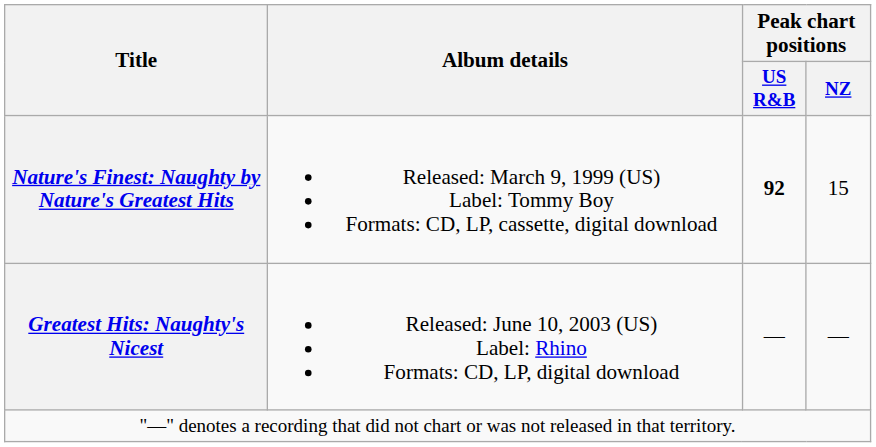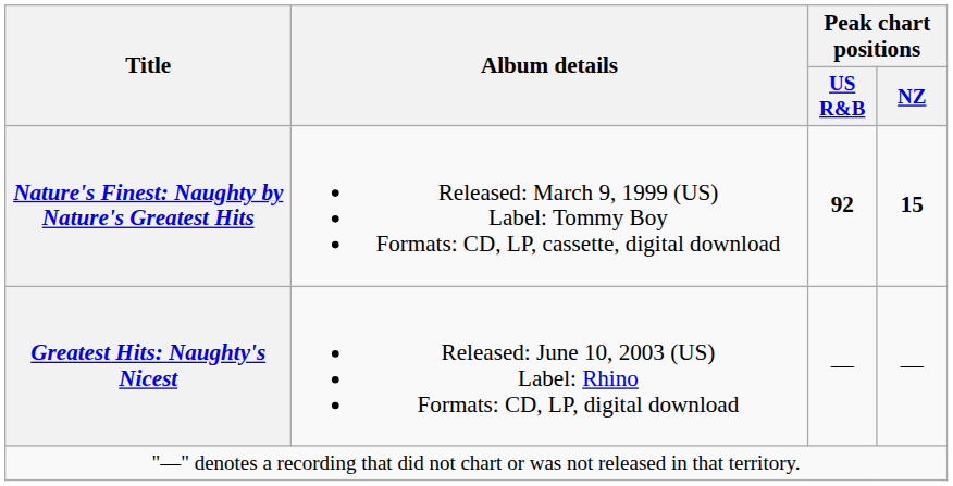Nature's Finest: Naughty by Nature's Greatest Hits | Peak chart positions / NZ: normal -> bold
